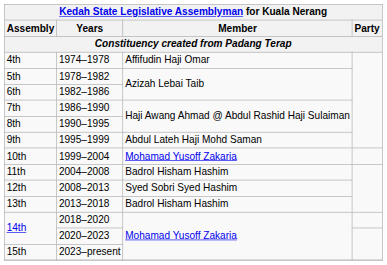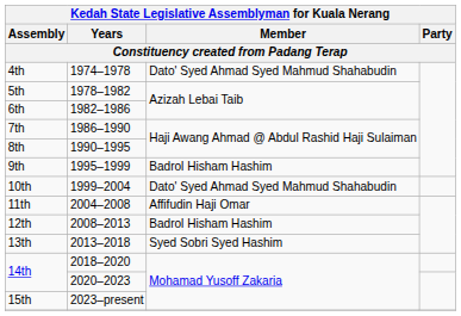4th | Member: Affifudin Haji Omar -> Dato' Syed Ahmad Syed Mahmud Shahabudin
9th | Member: Abdul Lateh Haji Mohd Saman -> Badrol Hisham Hashim
10th | Member: Mohamad Yusoff Zakaria -> Dato' Syed Ahmad Syed Mahmud Shahabudin
11th | Member: Badrol Hisham Hashim -> Affifudin Haji Omar
12th | Member: Syed Sobri Syed Hashim -> Badrol Hisham Hashim
13th | Member: Badrol Hisham Hashim -> Syed Sobri Syed Hashim
